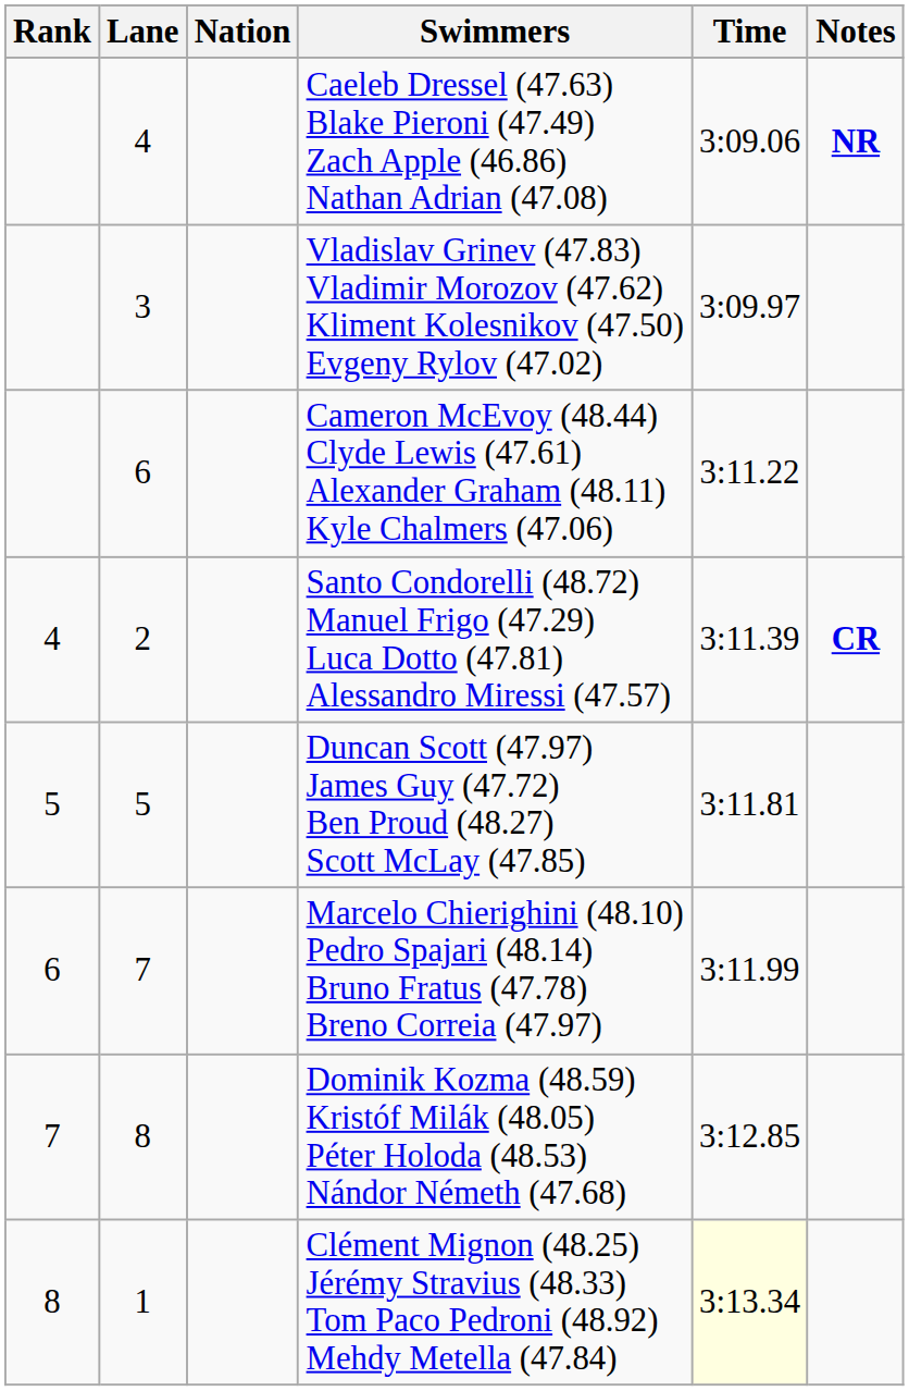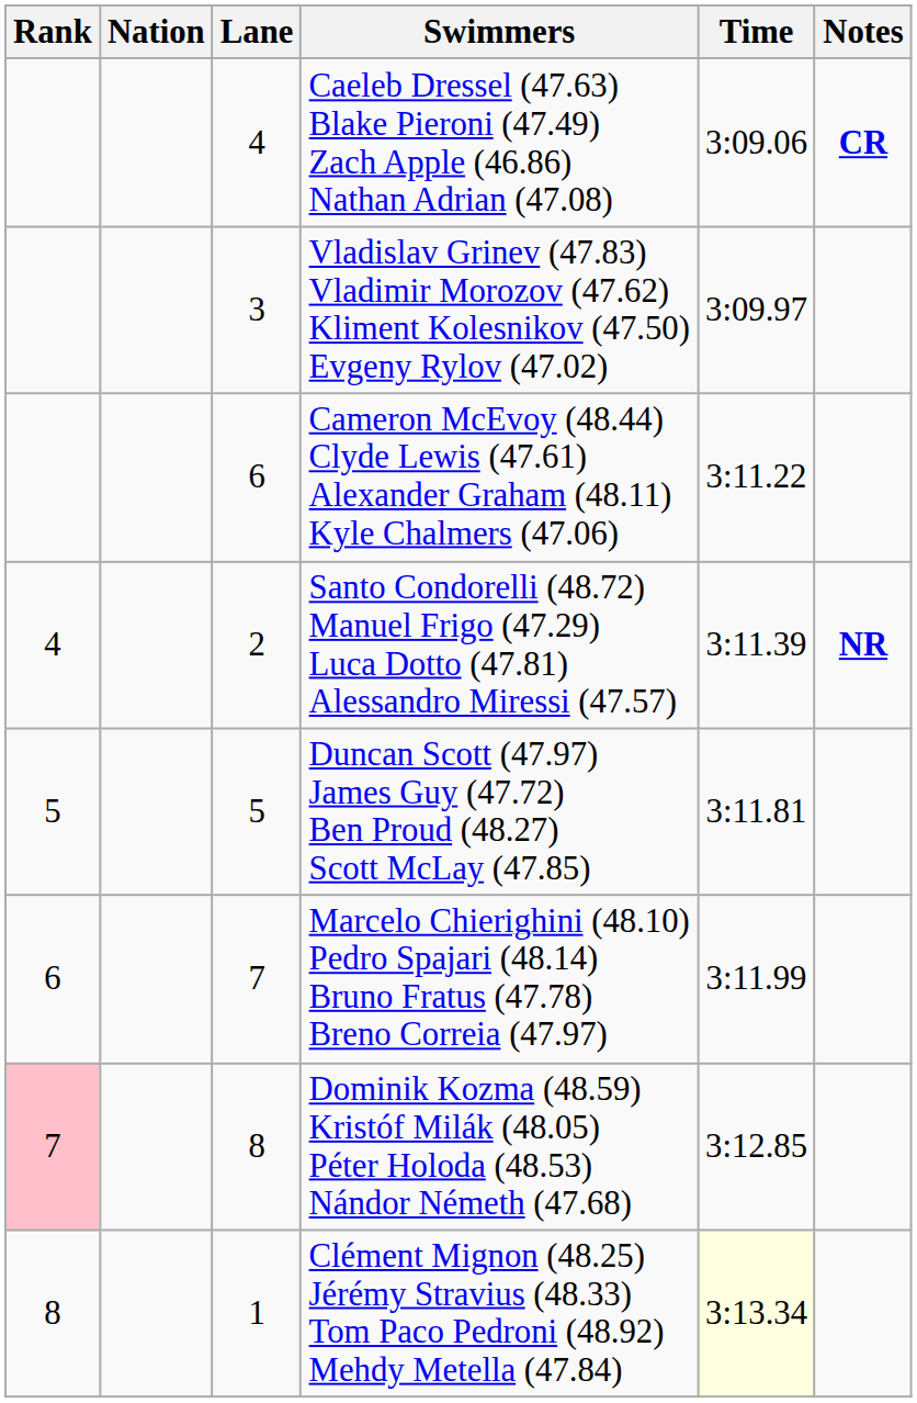columns swapped: Lane <-> Nation
row 2 | Notes: NR -> CR
row 5 | Notes: CR -> NR
row 8 | Rank: no background -> pink background
